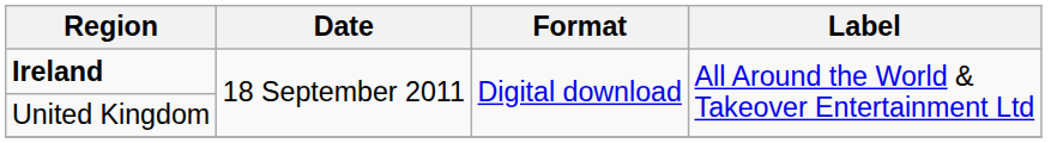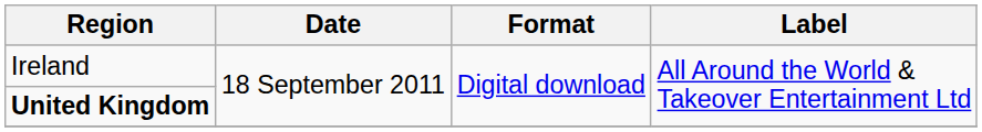Ireland | Region: bold -> normal
United Kingdom | Region: normal -> bold
